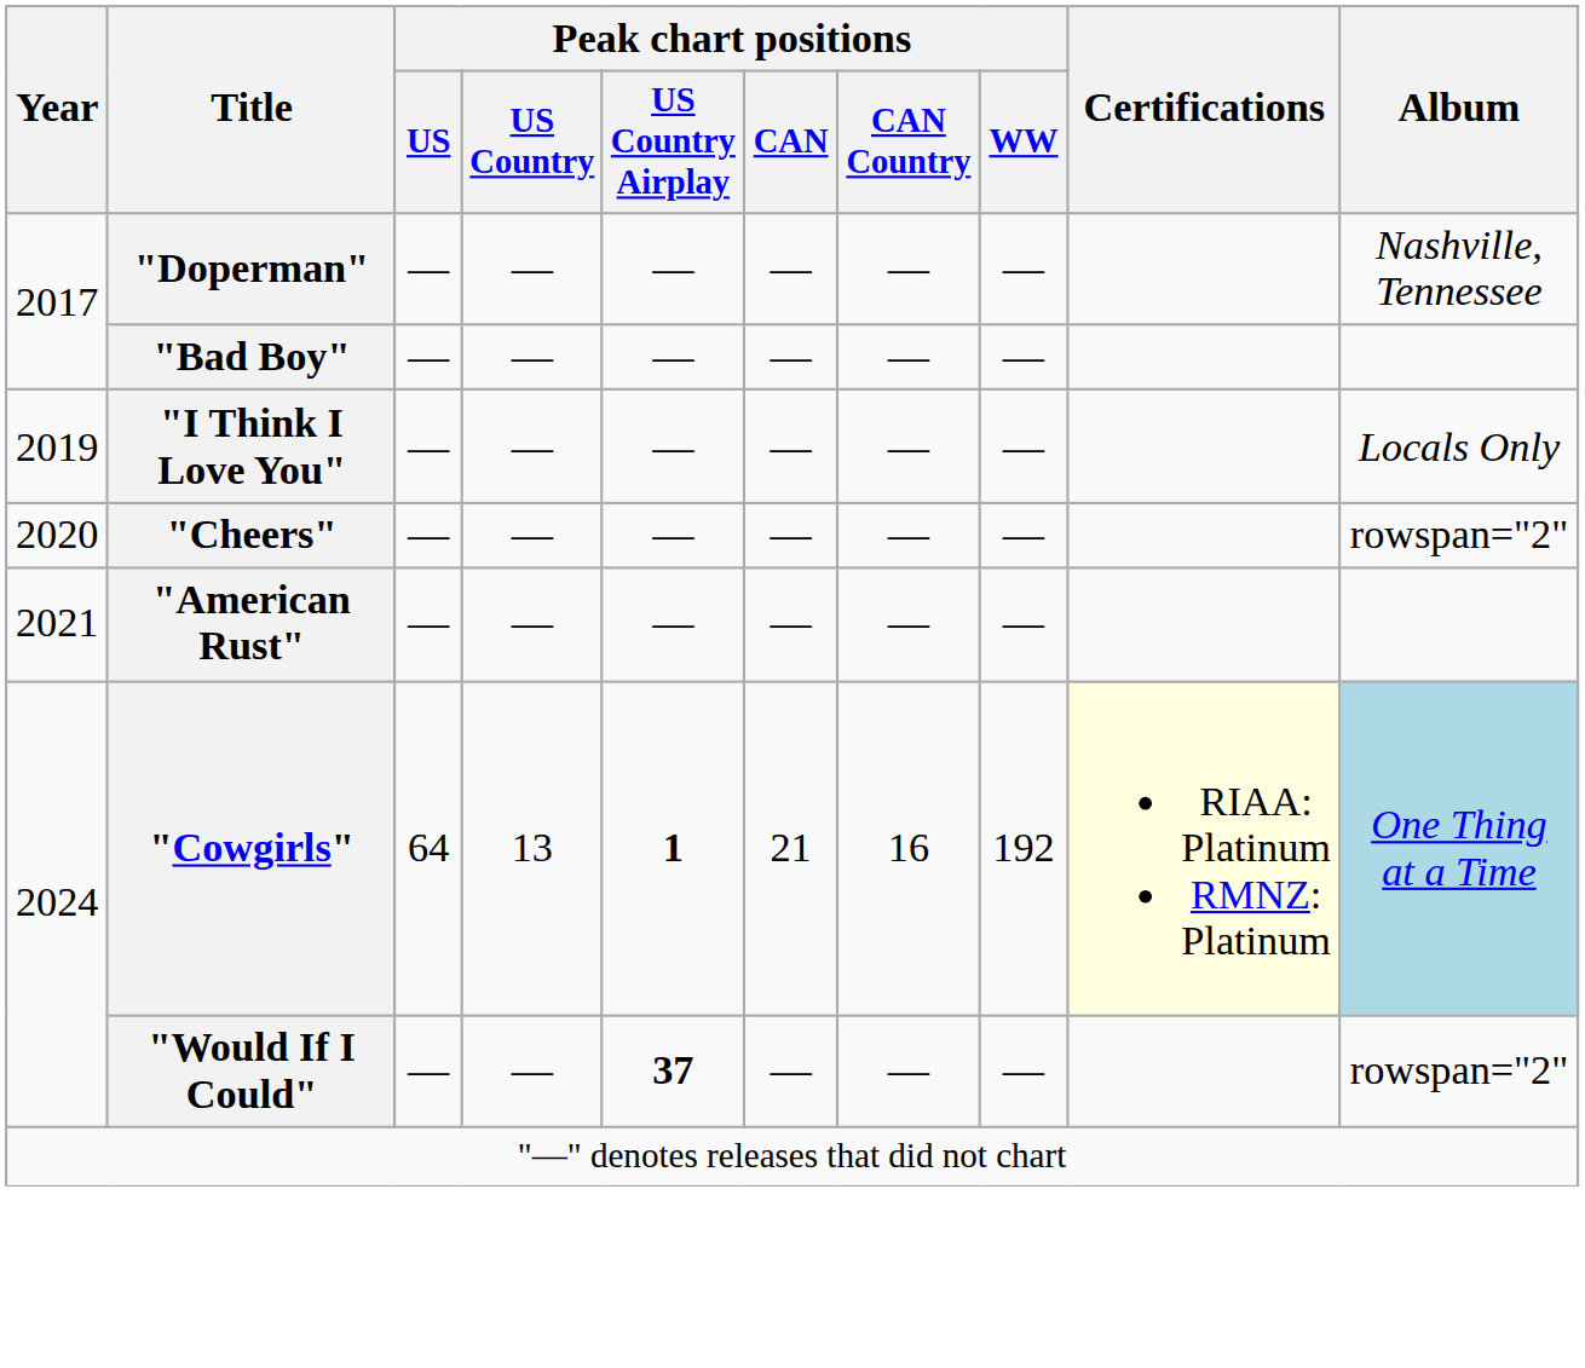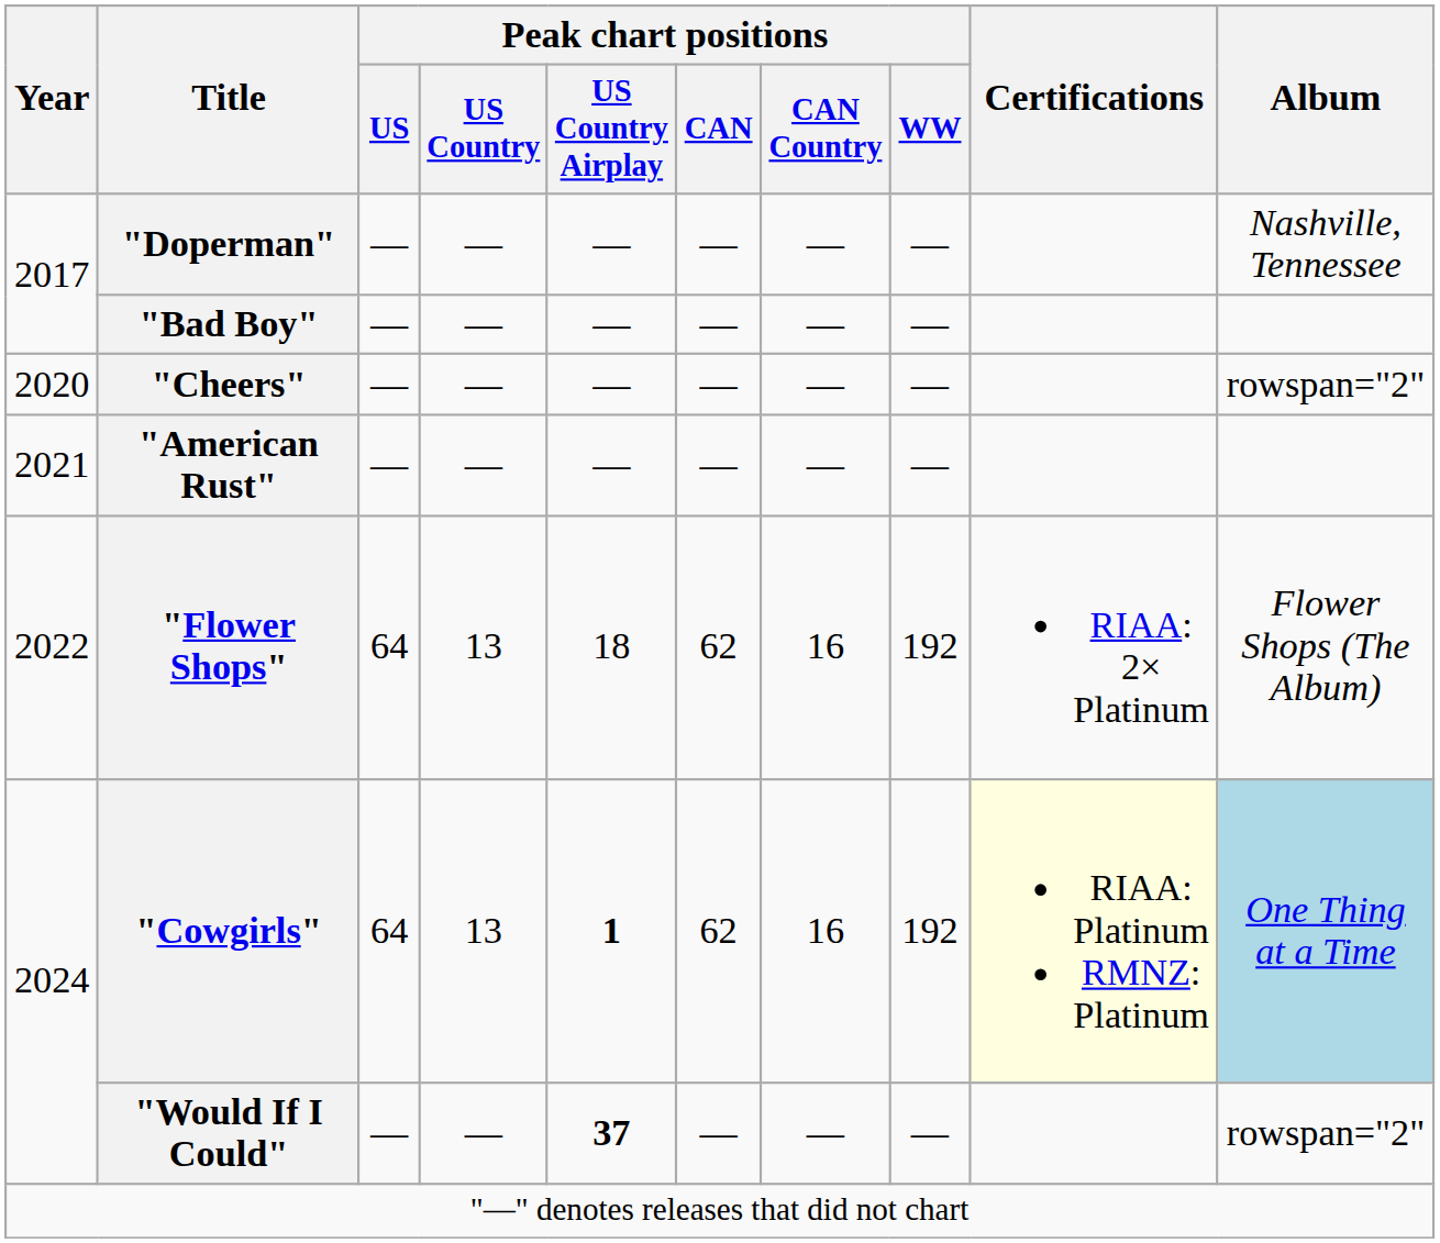- row: 2019 | "I Think I Love You" | — | — | — | — | — | — | Locals Only
+ row: 2022 | "Flower Shops" | 64 | 13 | 18 | 62 | 16 | 192 | RIAA: 2× Platinum | Flower Shops (The Album)
"Cowgirls" | Peak chart positions / CAN: 21 -> 62
